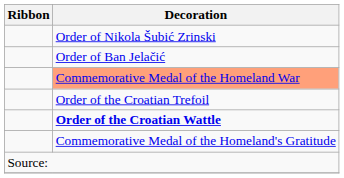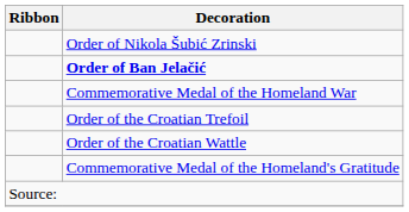Order of Ban Jelačić | Decoration: normal -> bold
Commemorative Medal of the Homeland War | Decoration: lightsalmon background -> no background
Order of the Croatian Wattle | Decoration: bold -> normal
